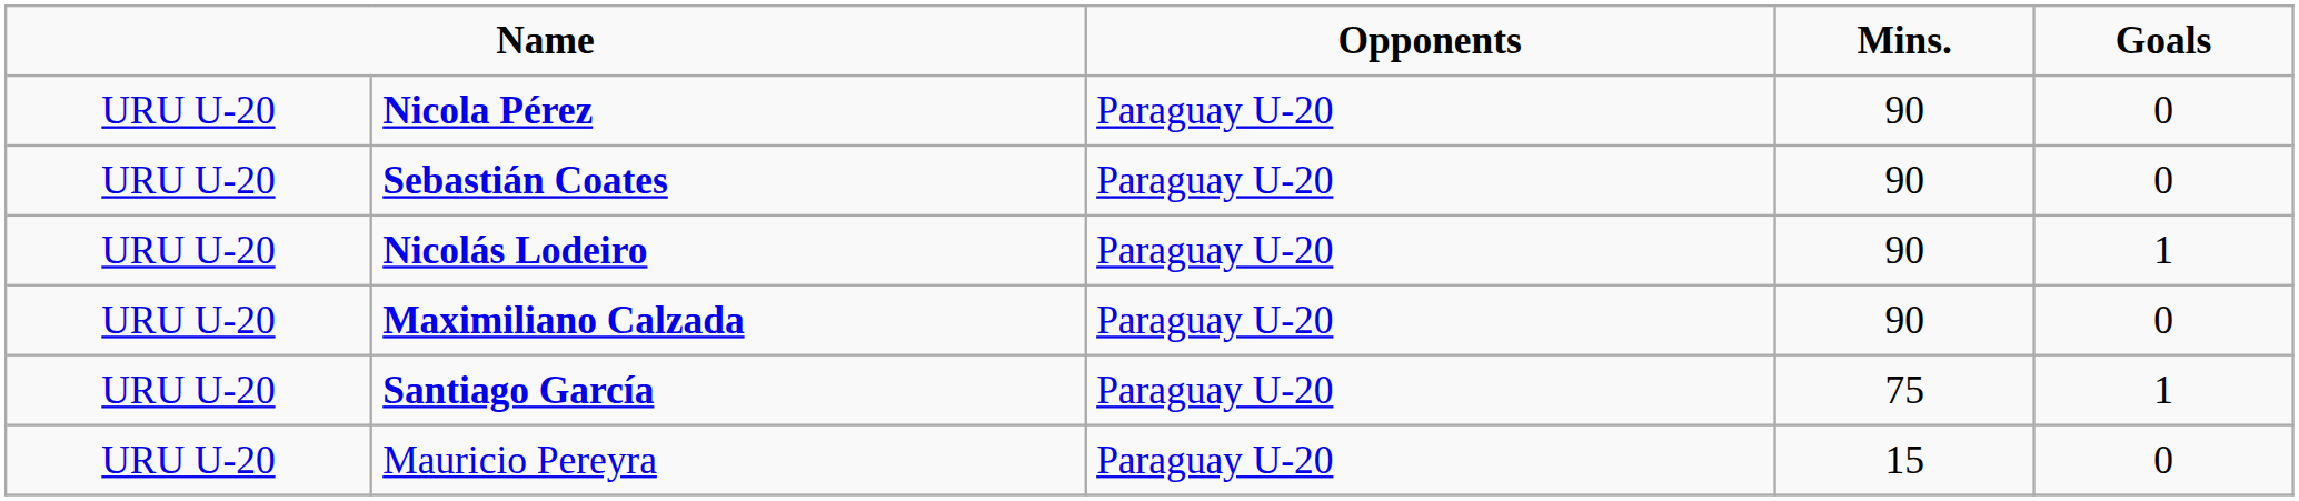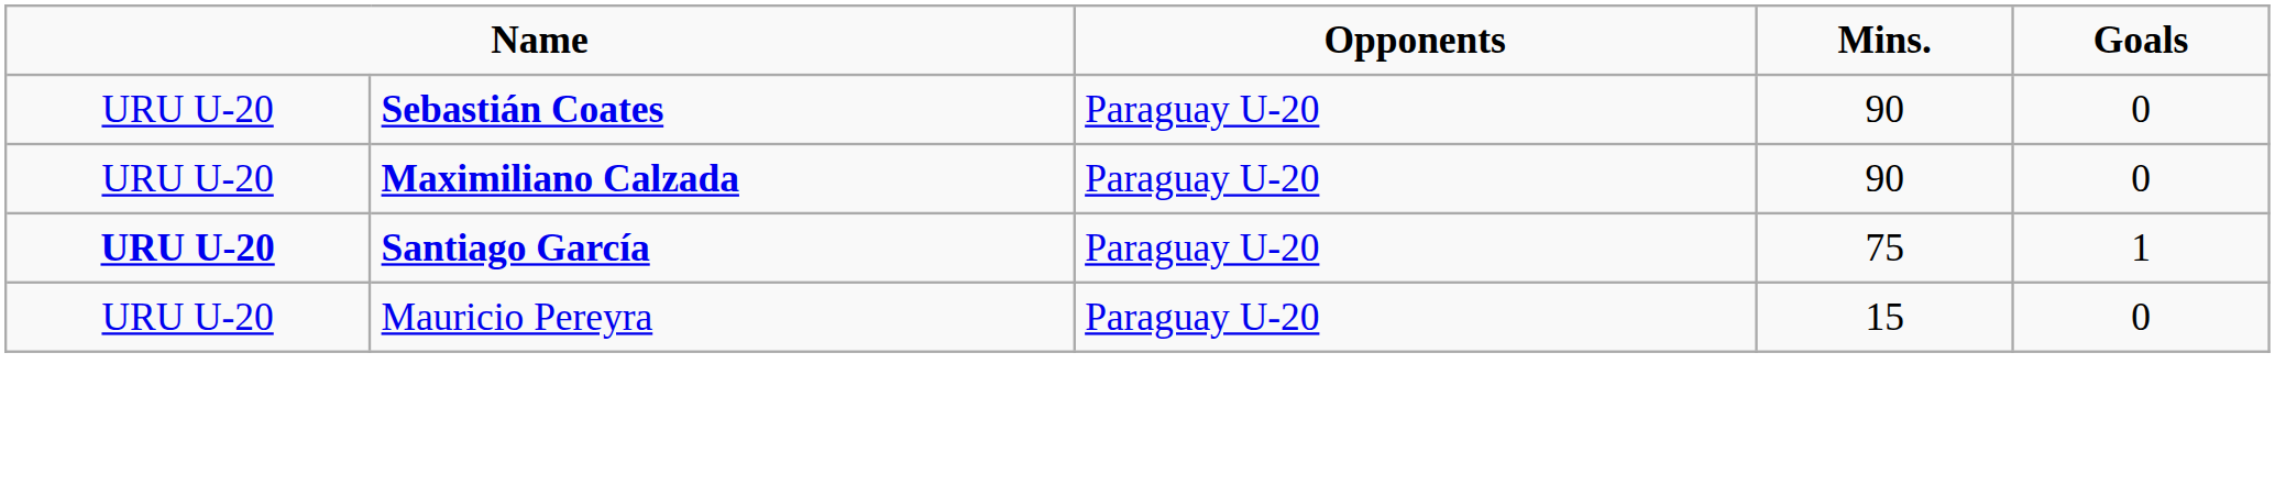- row: URU U-20 | Nicola Pérez | Paraguay U-20 | 90 | 0
- row: URU U-20 | Nicolás Lodeiro | Paraguay U-20 | 90 | 1
Santiago García | column 1: normal -> bold
